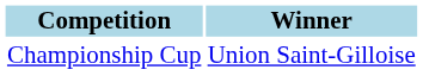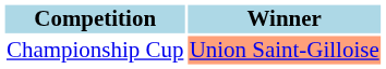Championship Cup | Winner: no background -> lightsalmon background
